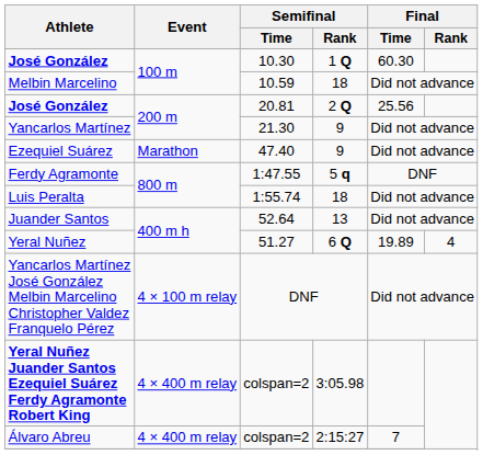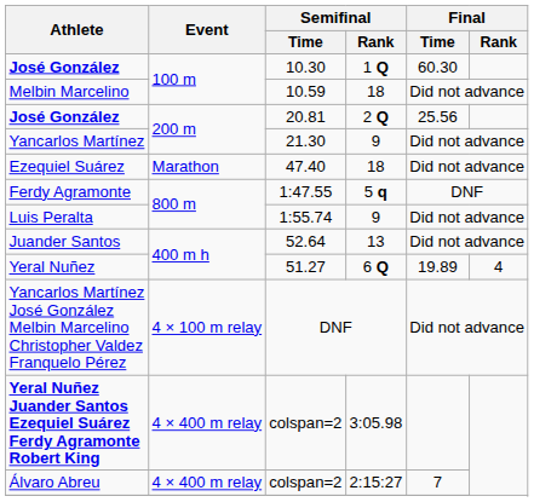Ezequiel Suárez | Semifinal / Rank: 9 -> 18
Luis Peralta | Semifinal / Rank: 18 -> 9
